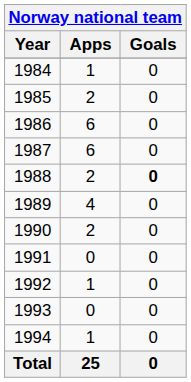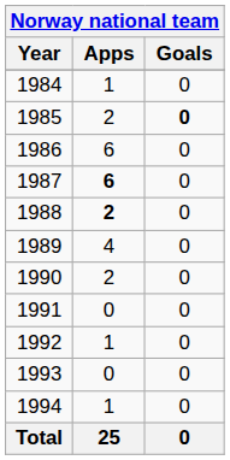1985 | Goals: normal -> bold
1987 | Apps: normal -> bold
1988 | Apps: normal -> bold
1988 | Goals: bold -> normal
